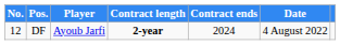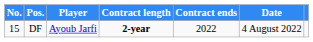DF | No.: 12 -> 15
DF | Contract ends: 2024 -> 2022
